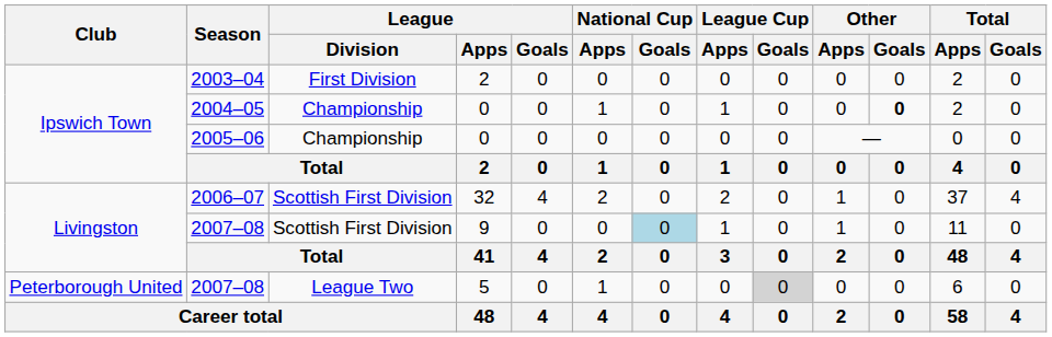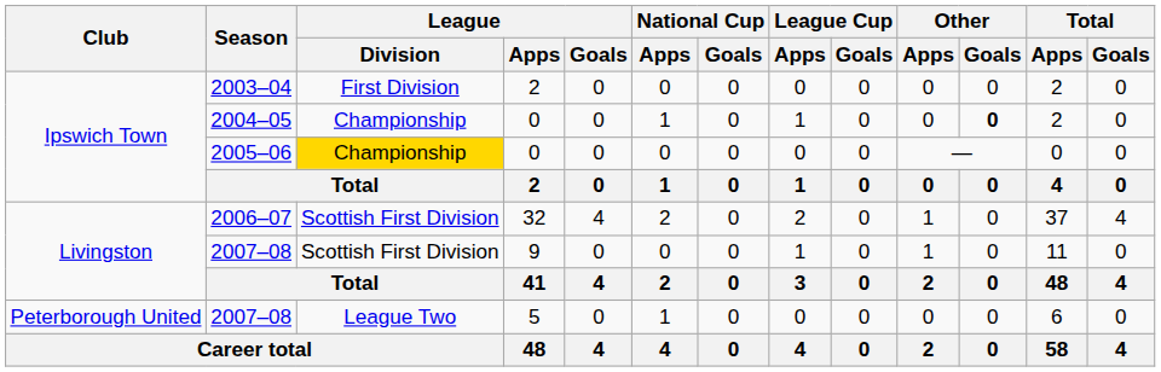2005–06 | League / Division: no background -> gold background
2007–08 / 9 | National Cup / Goals: lightblue background -> no background
2007–08 / 5 | League Cup / Goals: lightgrey background -> no background
